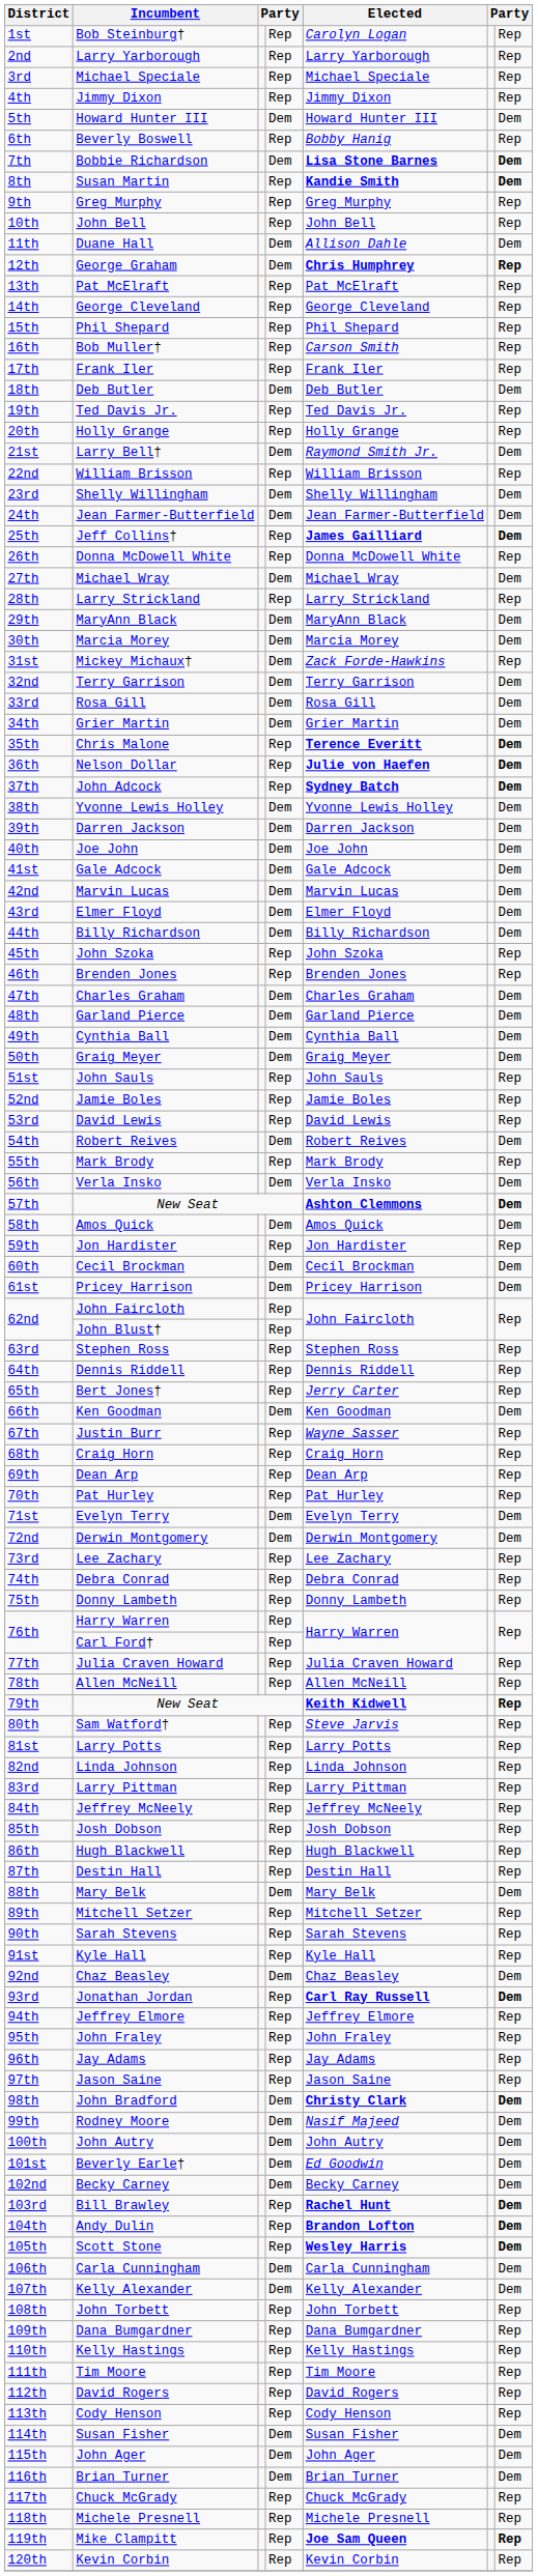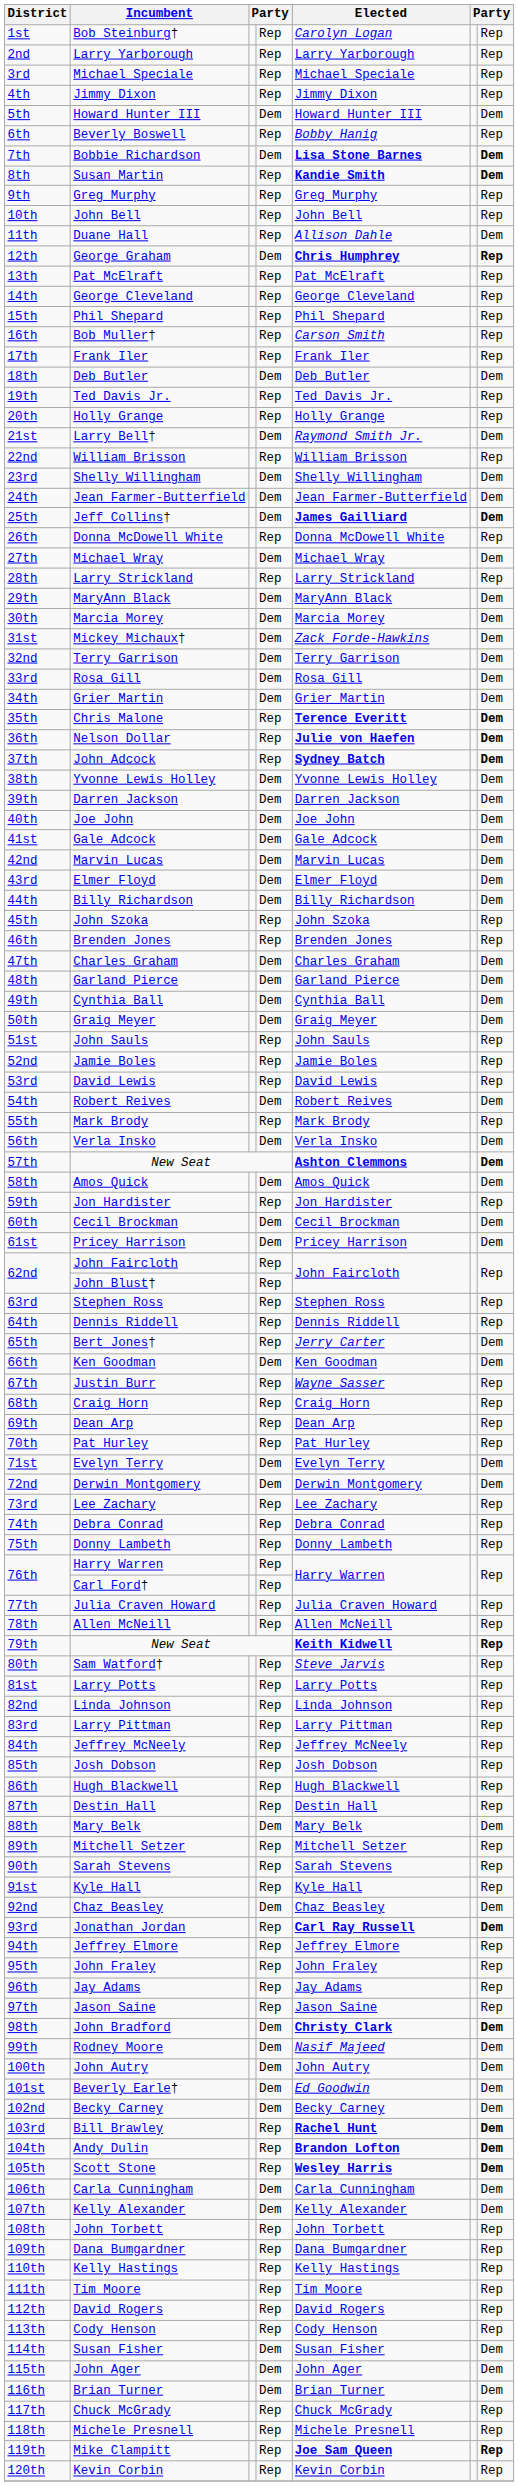Duane Hall | column 4: Dem -> Rep
Jeff Collins† | column 4: Rep -> Dem
Mickey Michaux† | column 7: Rep -> Dem
Bert Jones† | column 7: Rep -> Dem
